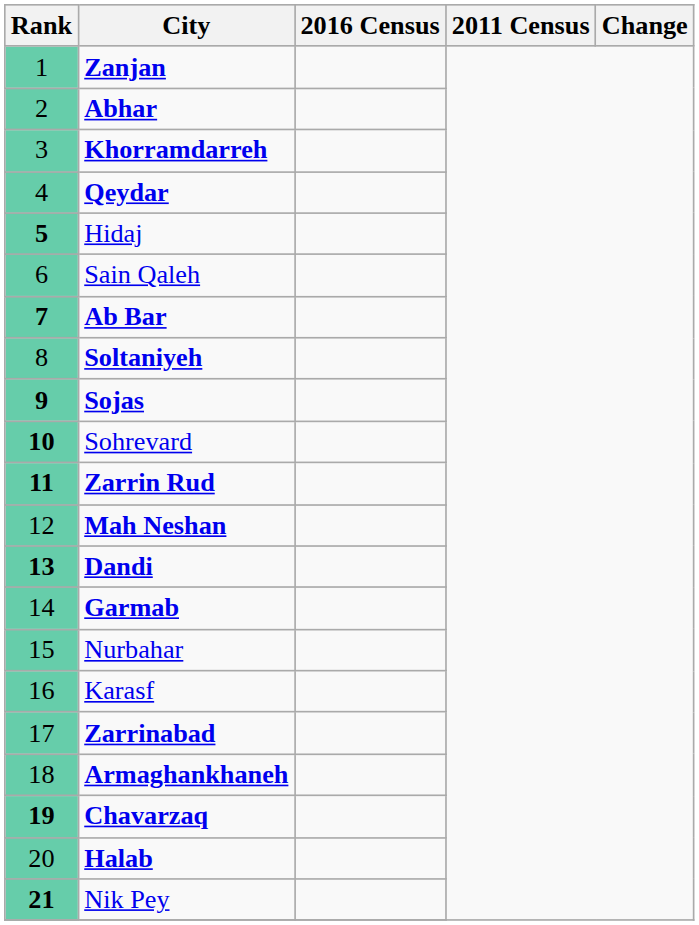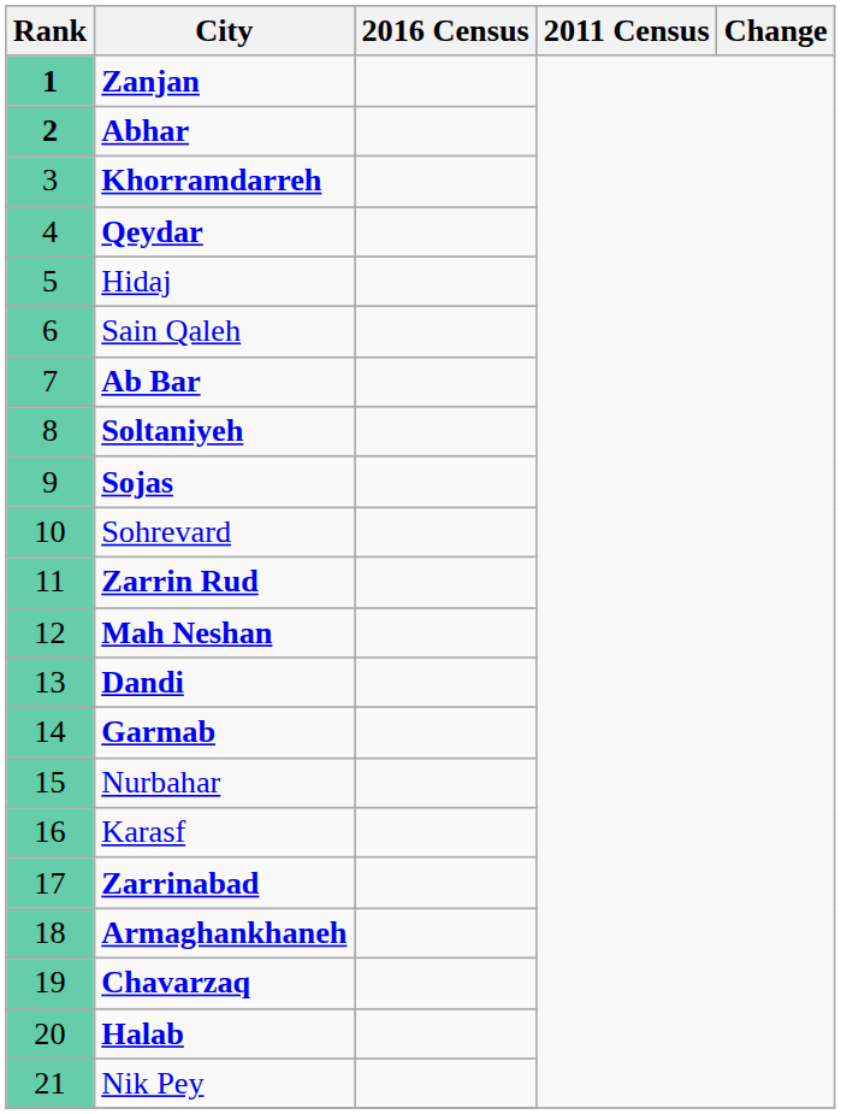Zanjan | Rank: normal -> bold
Abhar | Rank: normal -> bold
Hidaj | Rank: bold -> normal
Ab Bar | Rank: bold -> normal
Sojas | Rank: bold -> normal
Sohrevard | Rank: bold -> normal
Zarrin Rud | Rank: bold -> normal
Dandi | Rank: bold -> normal
Chavarzaq | Rank: bold -> normal
Nik Pey | Rank: bold -> normal
